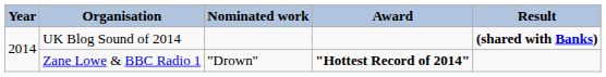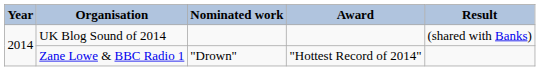UK Blog Sound of 2014 | Result: bold -> normal
Zane Lowe & BBC Radio 1 | Award: bold -> normal
